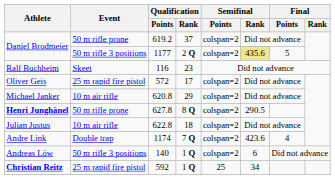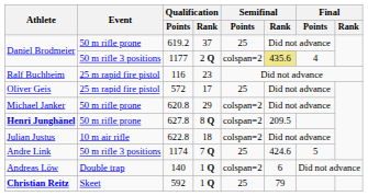Daniel Brodmeier / 619.2 | Semifinal / Points: colspan=2 -> 25
Daniel Brodmeier / 1177 | Final / Points: 5 -> 4
Ralf Buchheim | Event: Skeet -> 25 m rapid fire pistol
Oliver Geis | Semifinal / Points: colspan=2 -> 25
Michael Janker | Event: 10 m air rifle -> 50 m rifle prone
Henri Junghänel | Semifinal / Rank: 290.5 -> 209.5
Andre Link | Event: Double trap -> 50 m rifle 3 positions
Andre Link | Semifinal / Points: colspan=2 -> 25
Andre Link | Semifinal / Rank: 423.6 -> 424.6
Andre Link | Final / Points: 4 -> 5
Andreas Löw | Event: 50 m rifle 3 positions -> Double trap
Christian Reitz | Event: 25 m rapid fire pistol -> Skeet
Christian Reitz | Semifinal / Rank: 34 -> 79
